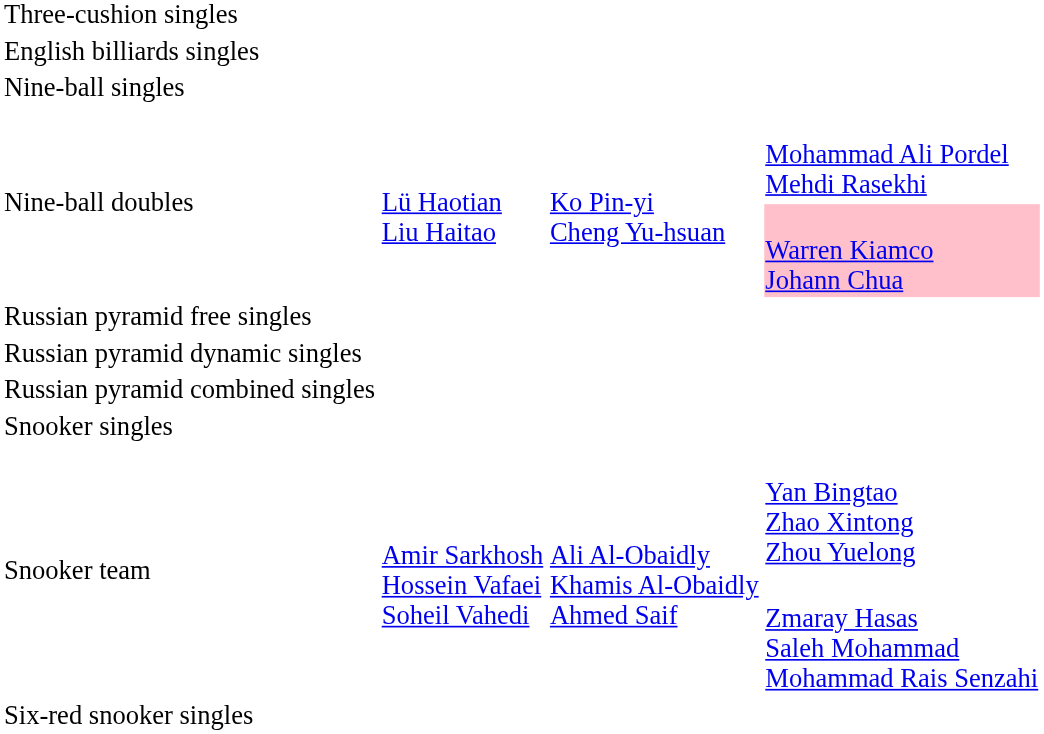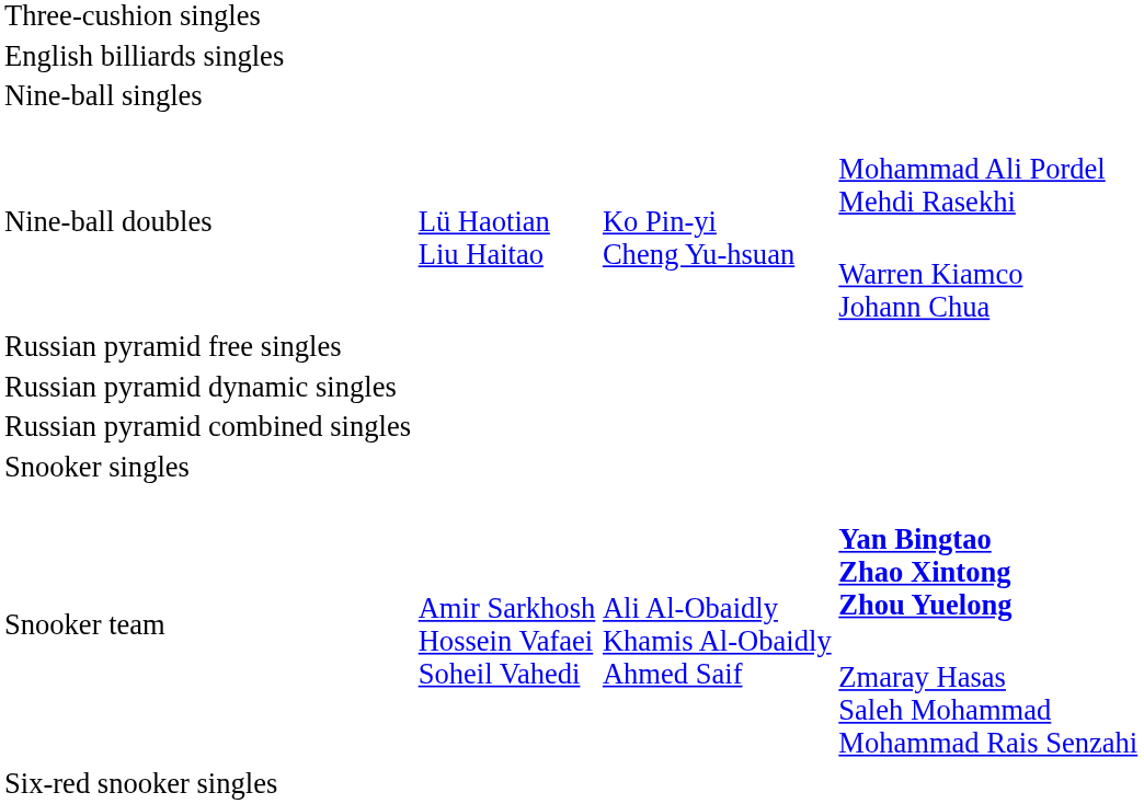Nine-ball doubles / Warren Kiamco Johann Chua | column 4: pink background -> no background
Snooker team / Yan Bingtao Zhao Xintong Zhou Yuelong | column 4: normal -> bold
